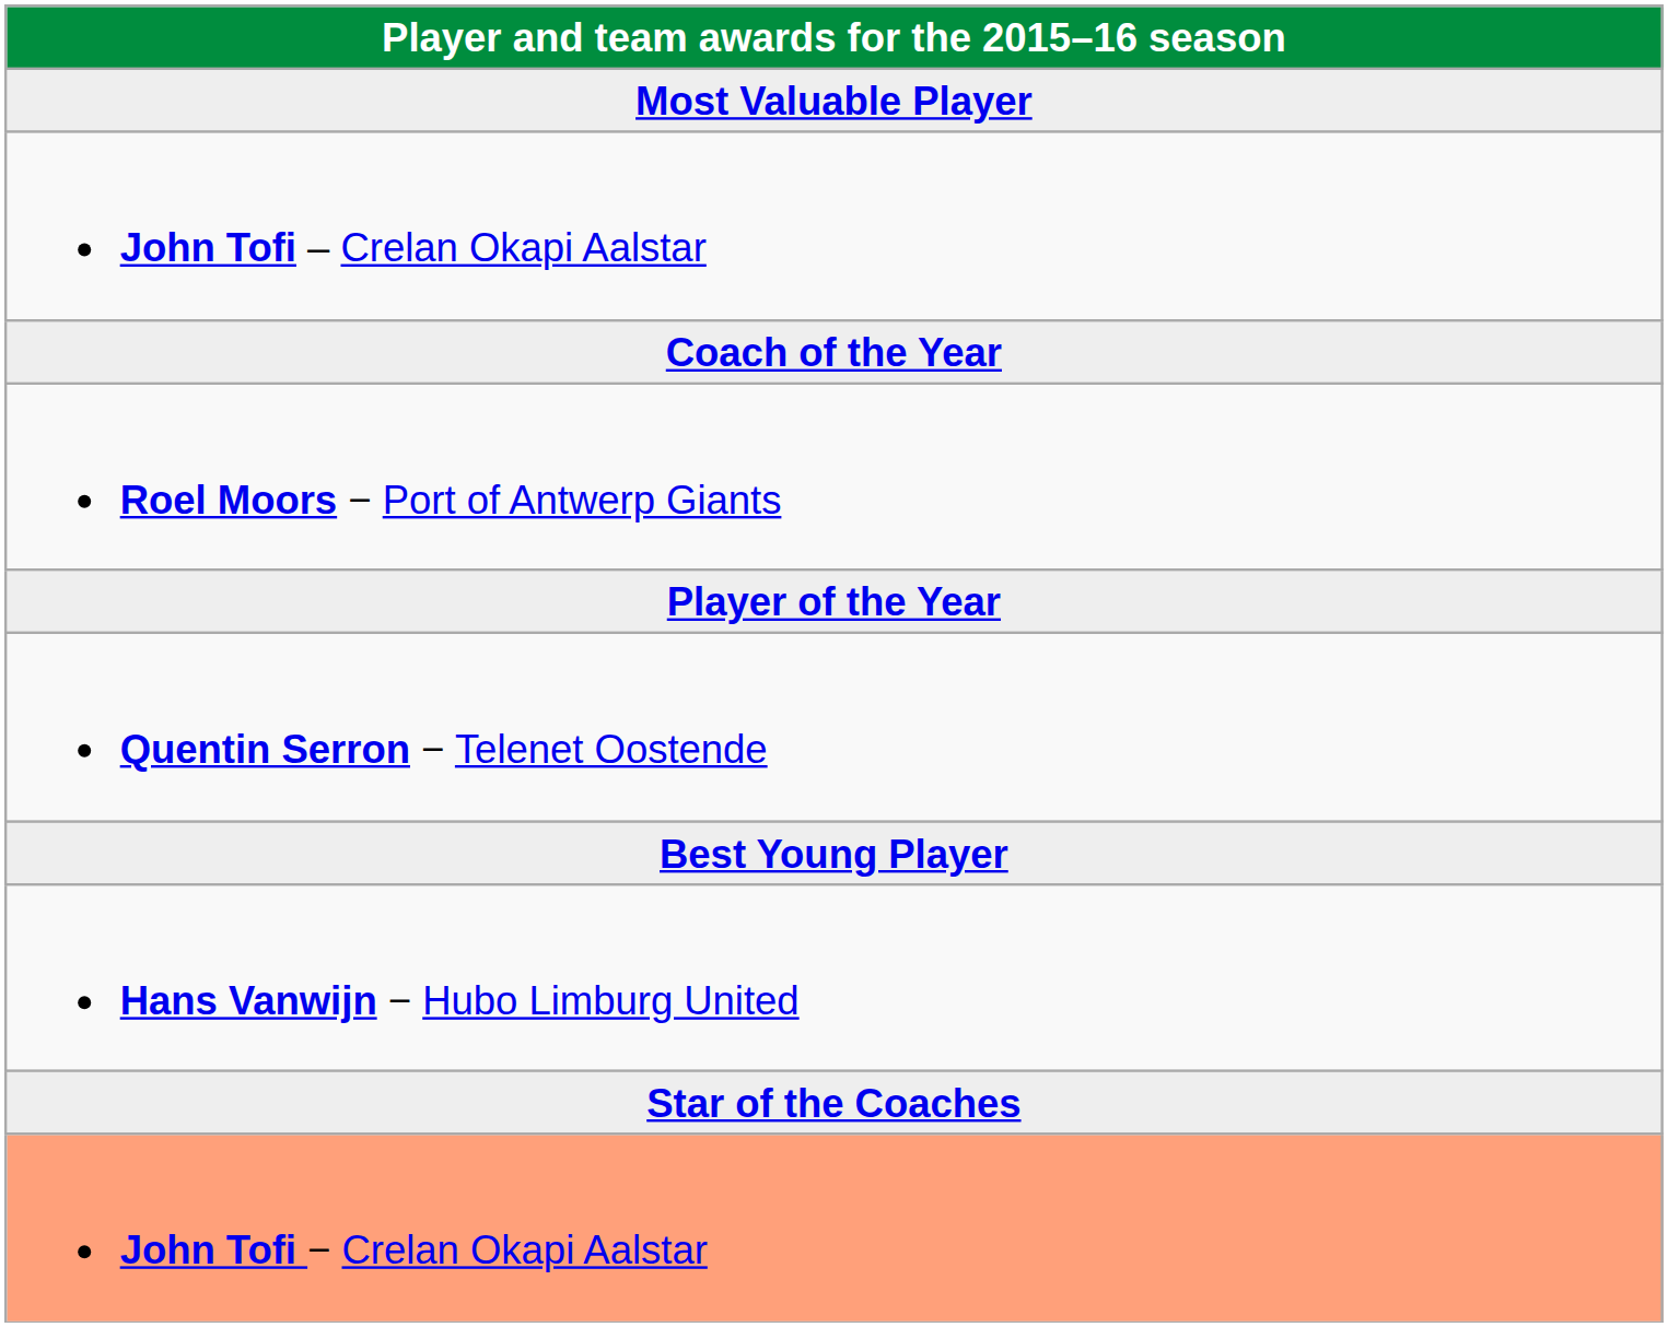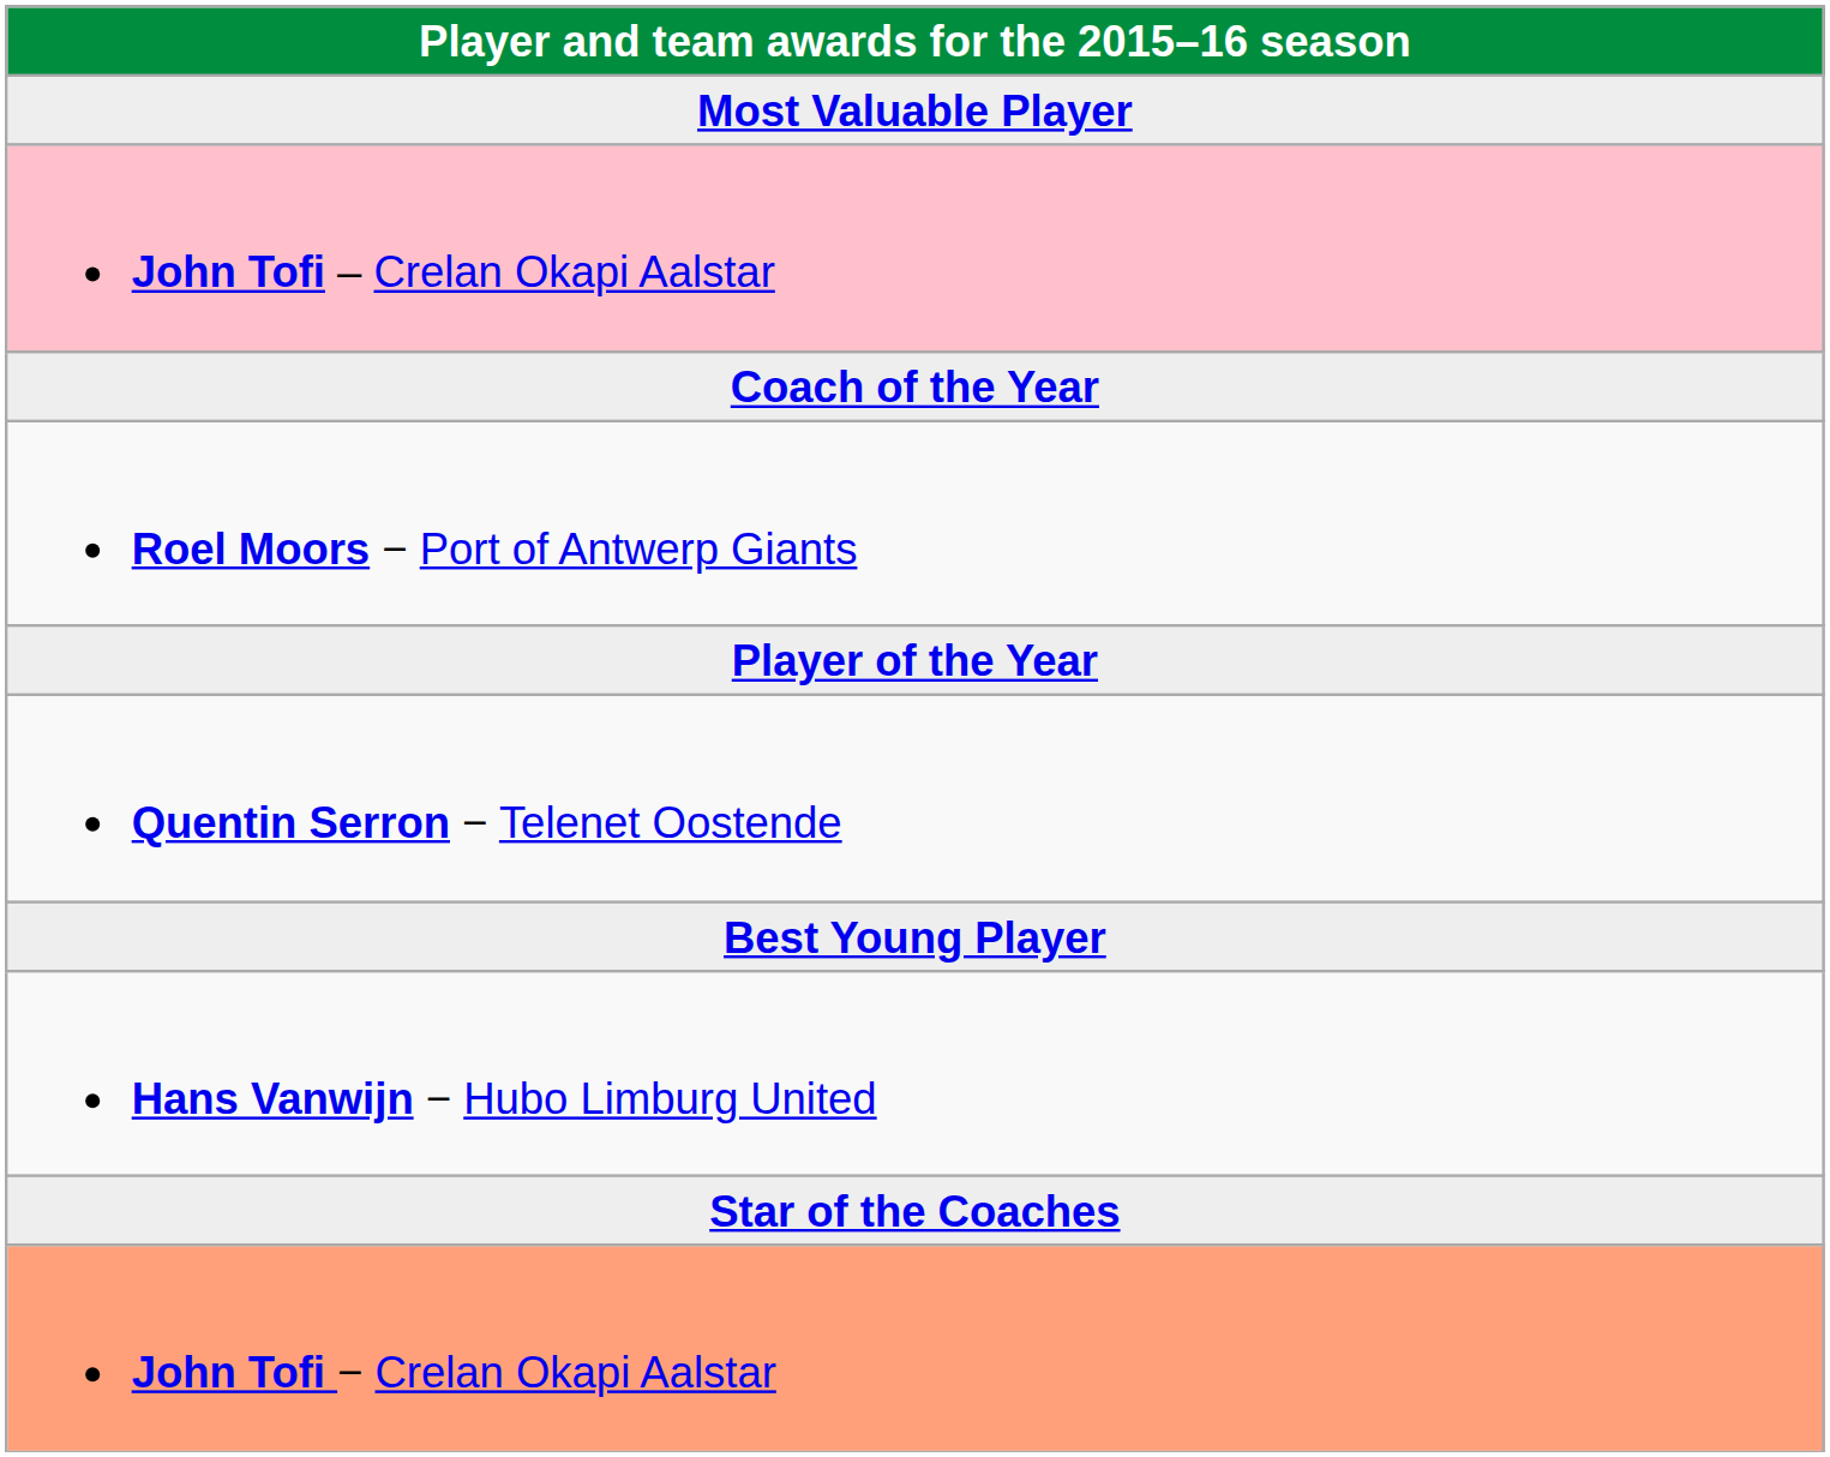row 3 | column 1: no background -> pink background
